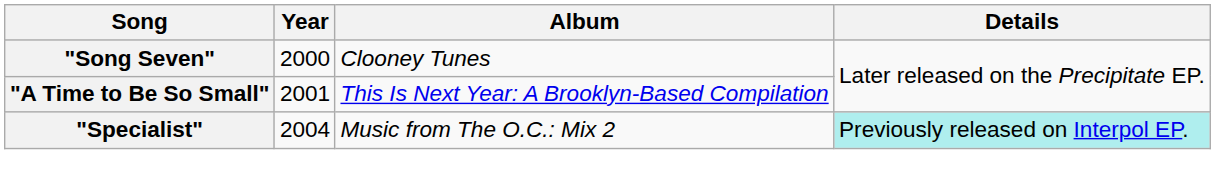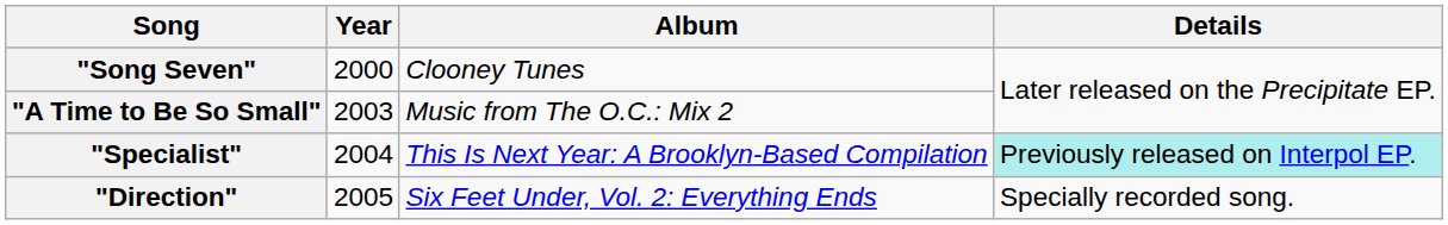"A Time to Be So Small" | Year: 2001 -> 2003
"A Time to Be So Small" | Album: This Is Next Year: A Brooklyn-Based Compilation -> Music from The O.C.: Mix 2
"Specialist" | Album: Music from The O.C.: Mix 2 -> This Is Next Year: A Brooklyn-Based Compilation
+ row: "Direction" | 2005 | Six Feet Under, Vol. 2: Everything Ends | Specially recorded song.
